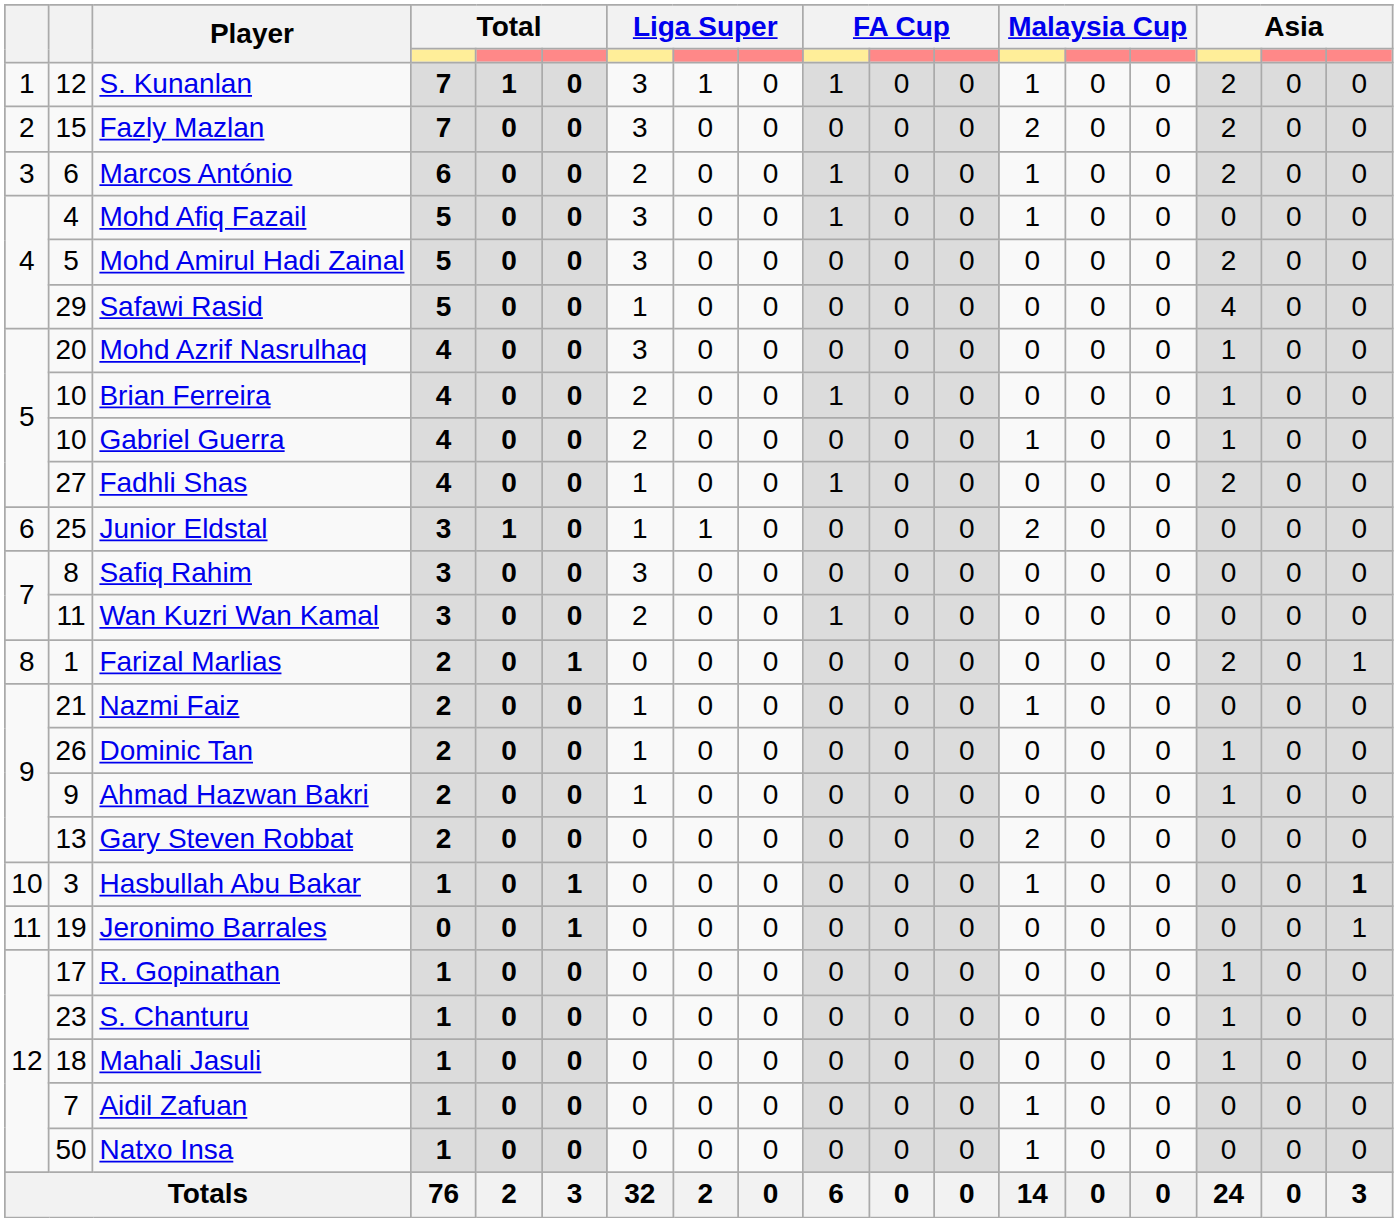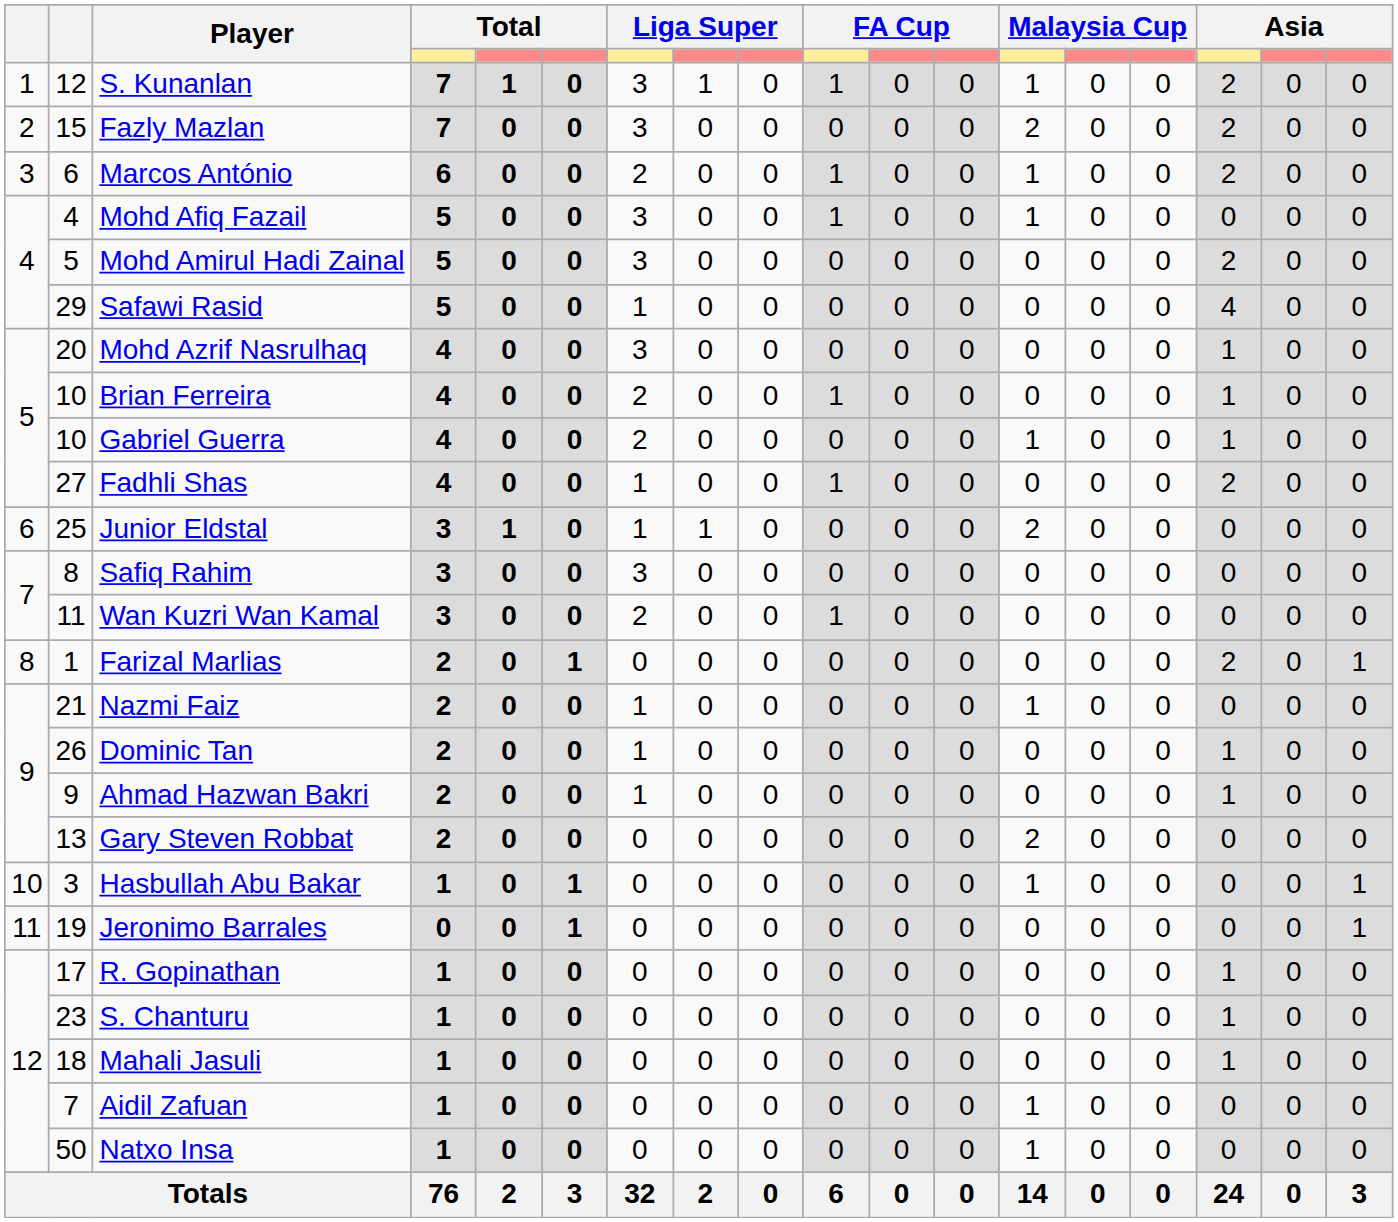Hasbullah Abu Bakar | column 18: bold -> normal
